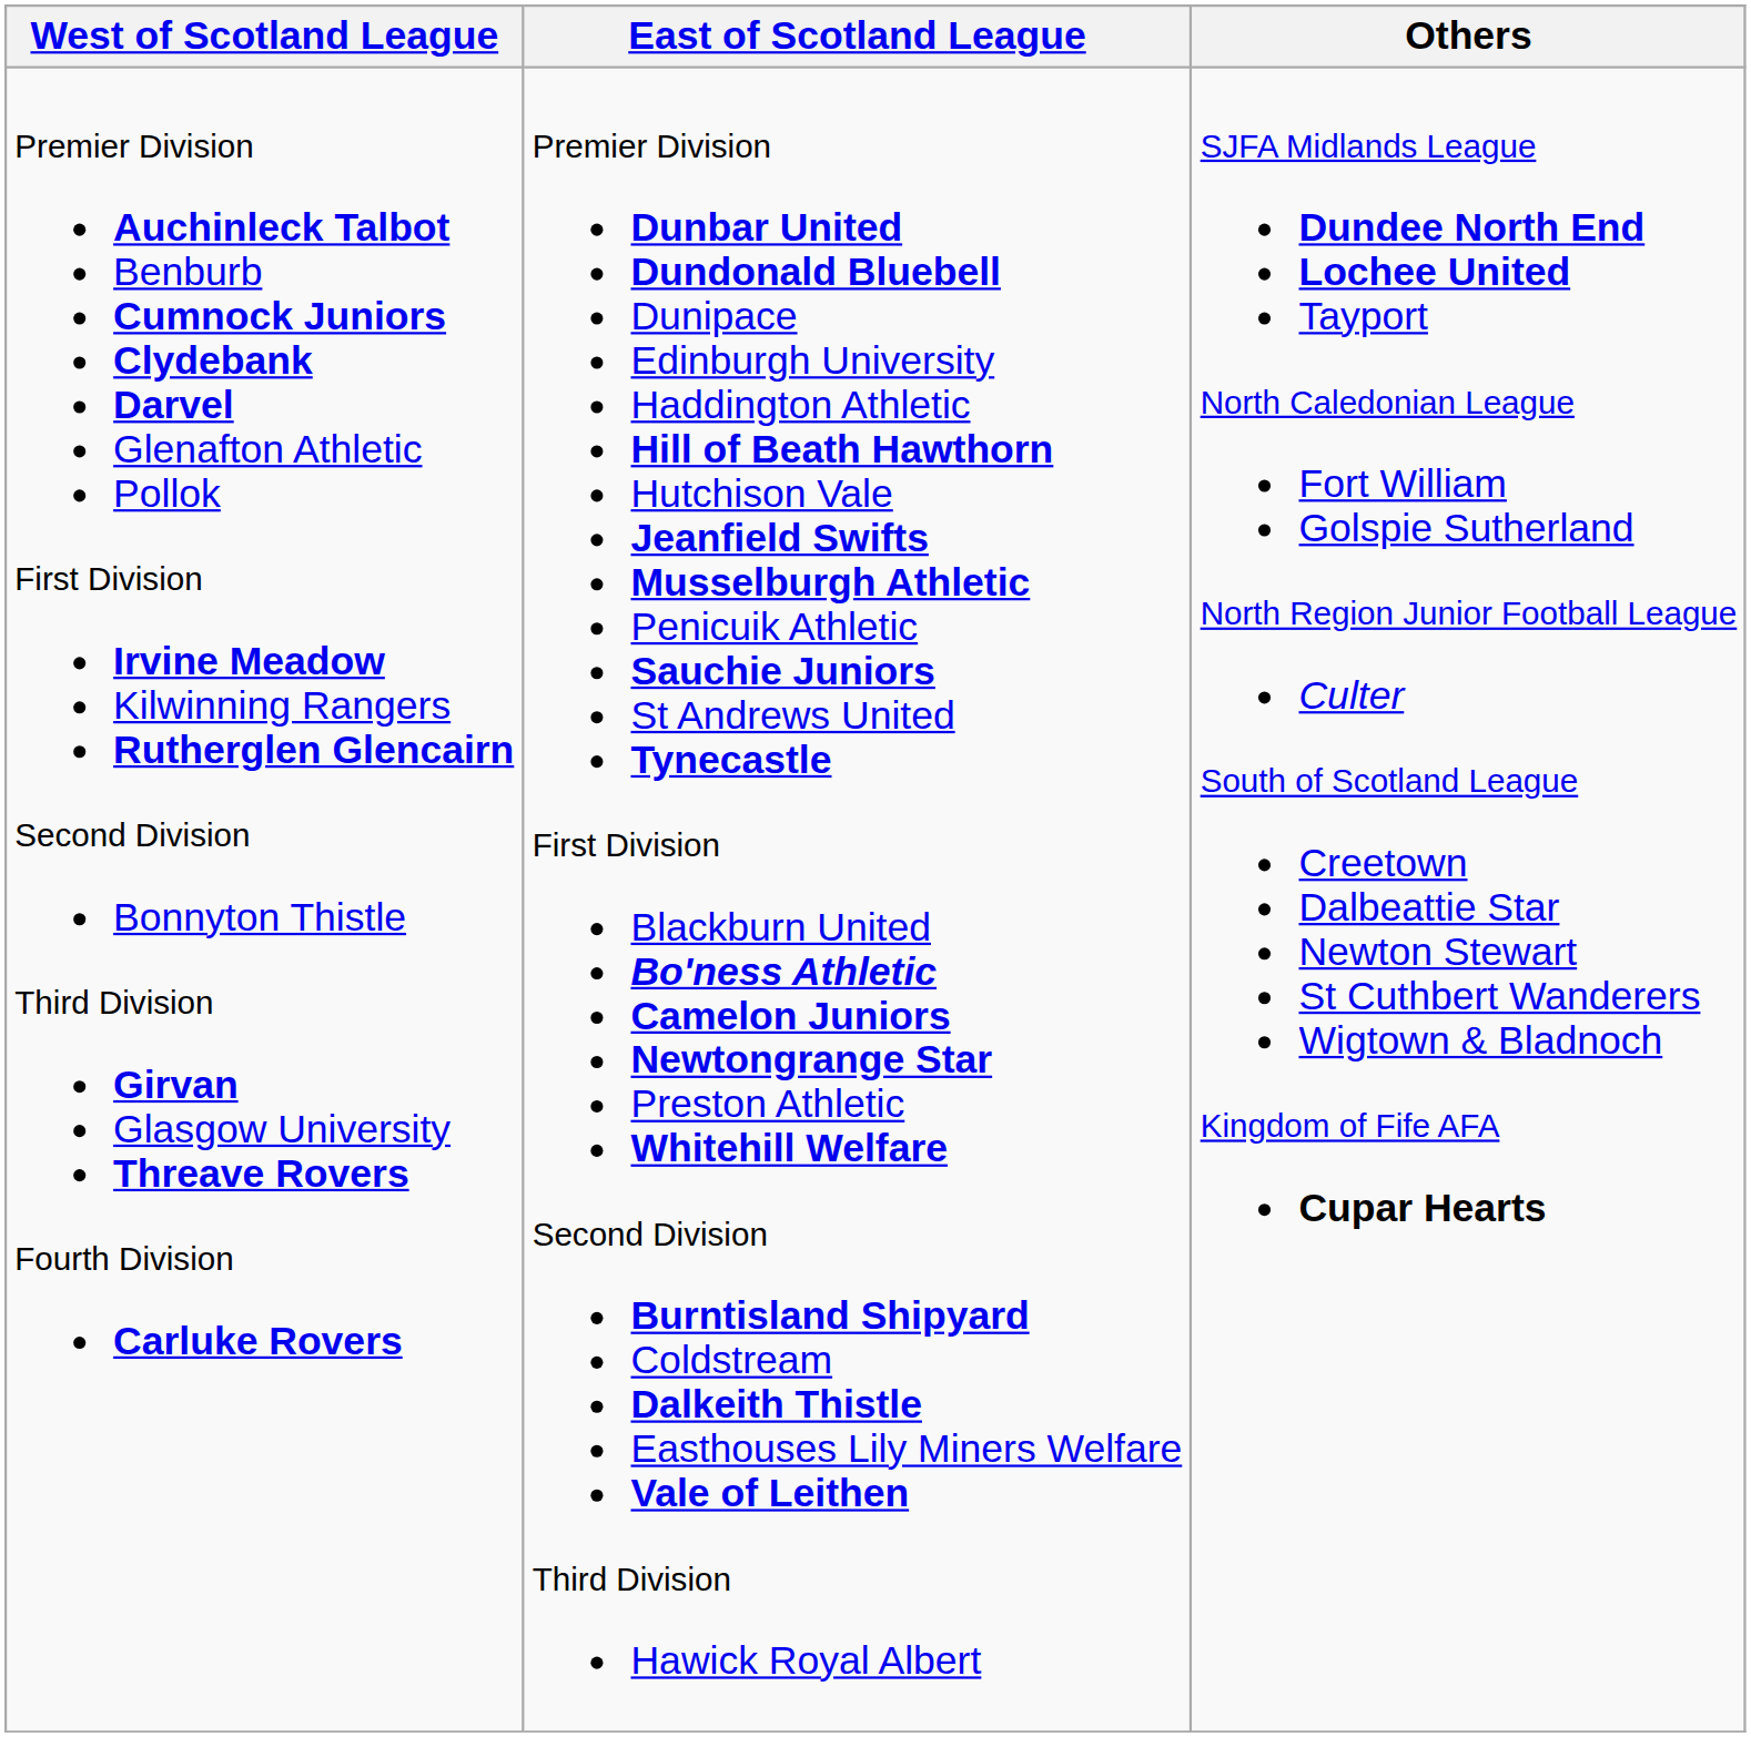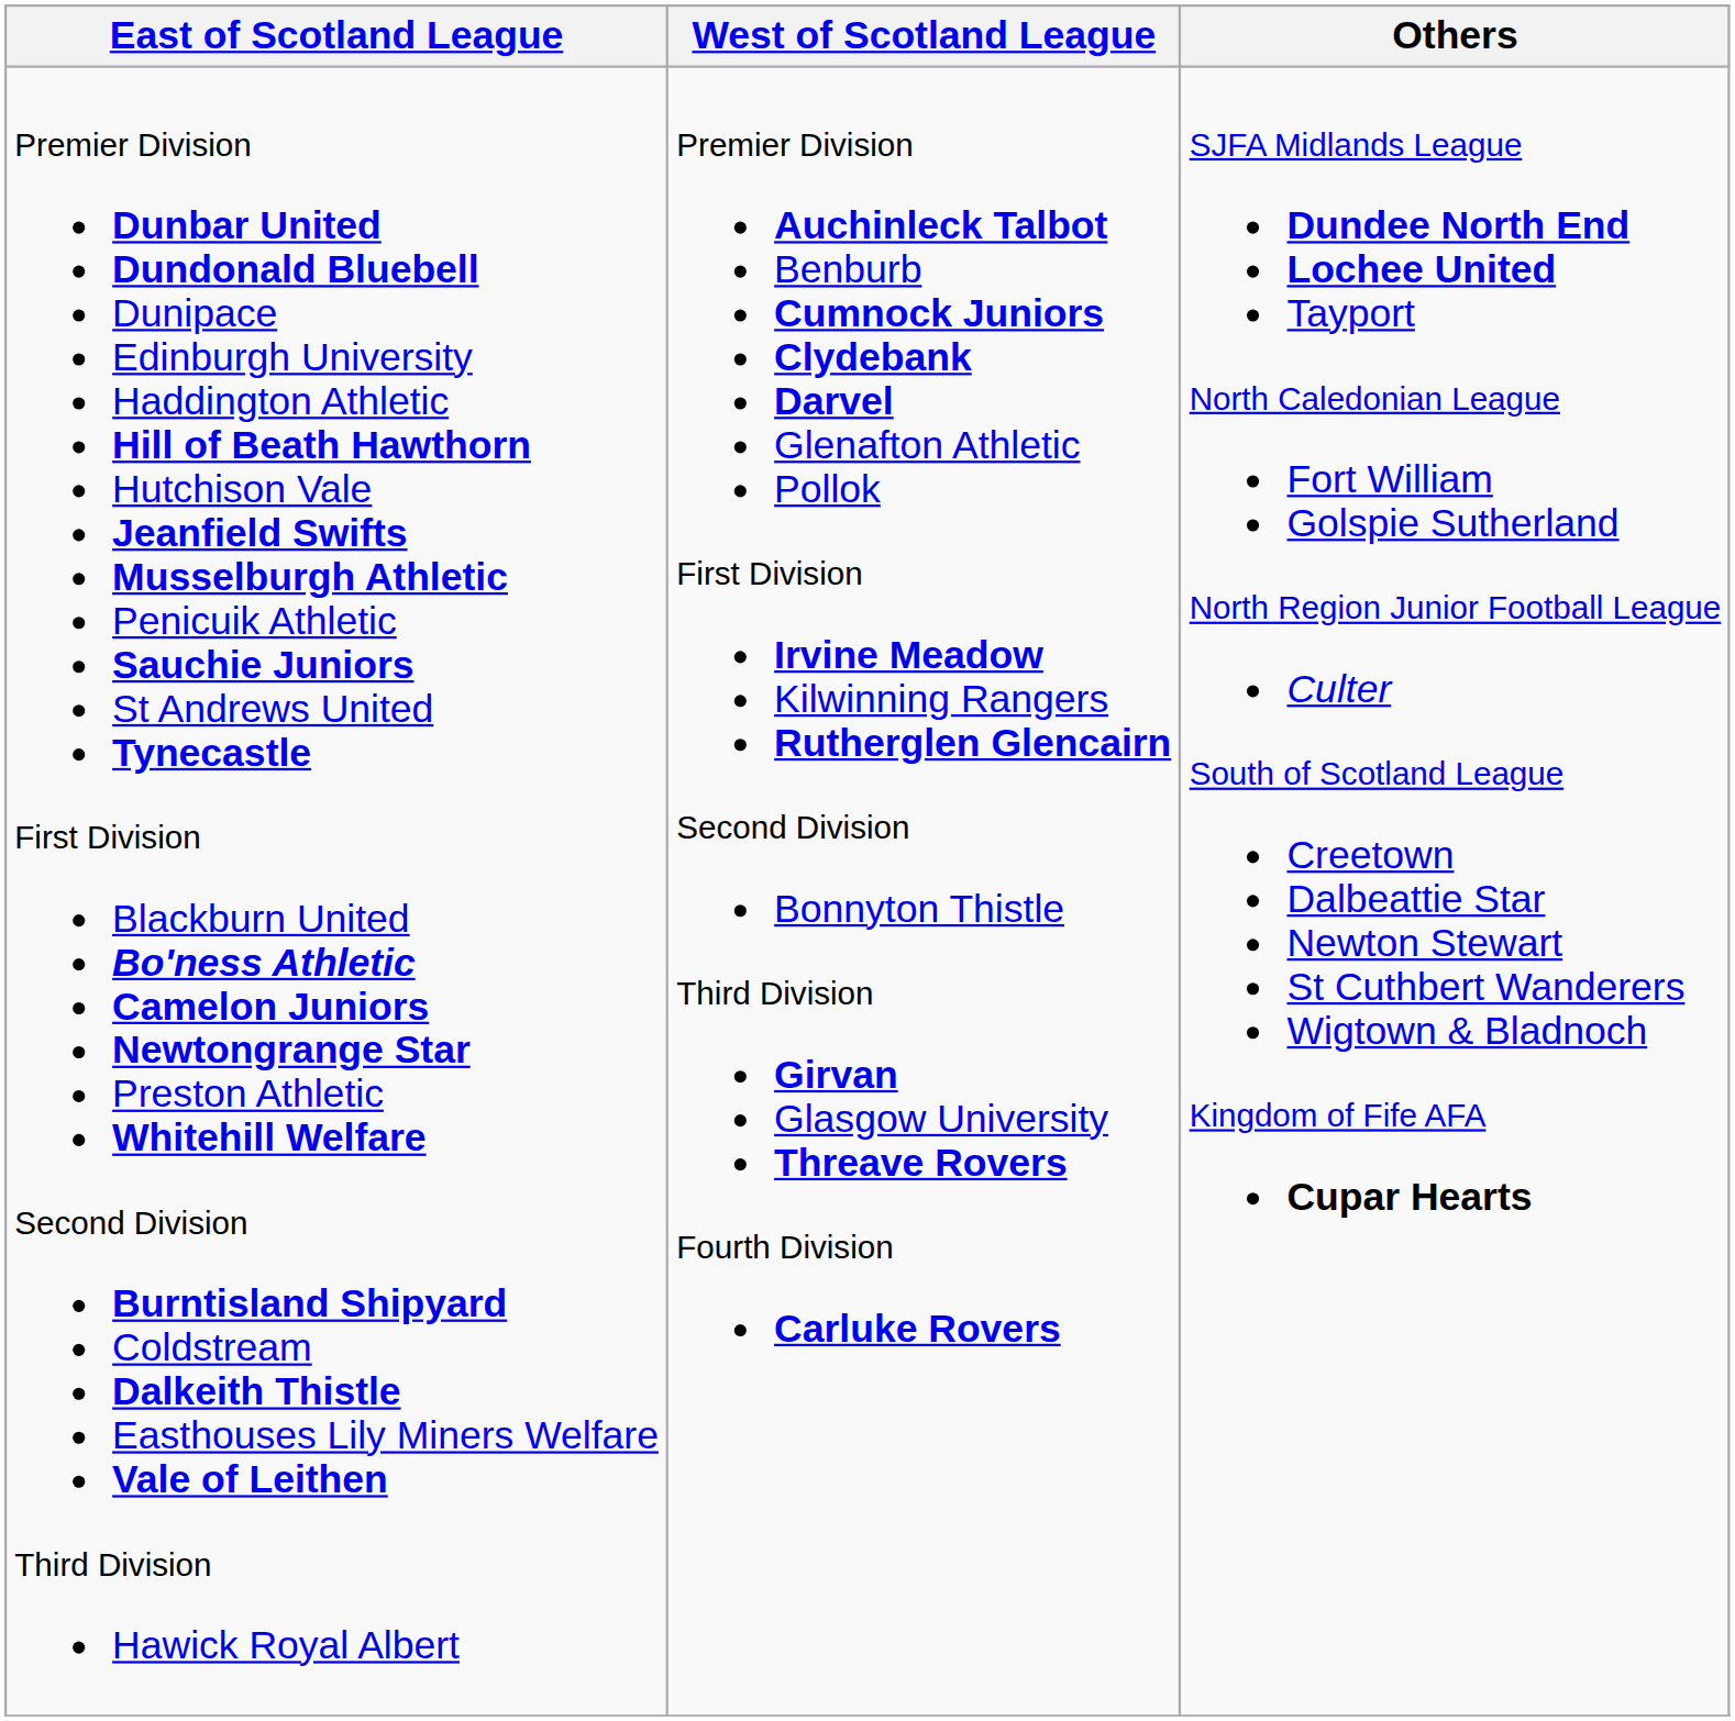columns swapped: East of Scotland League <-> West of Scotland League
